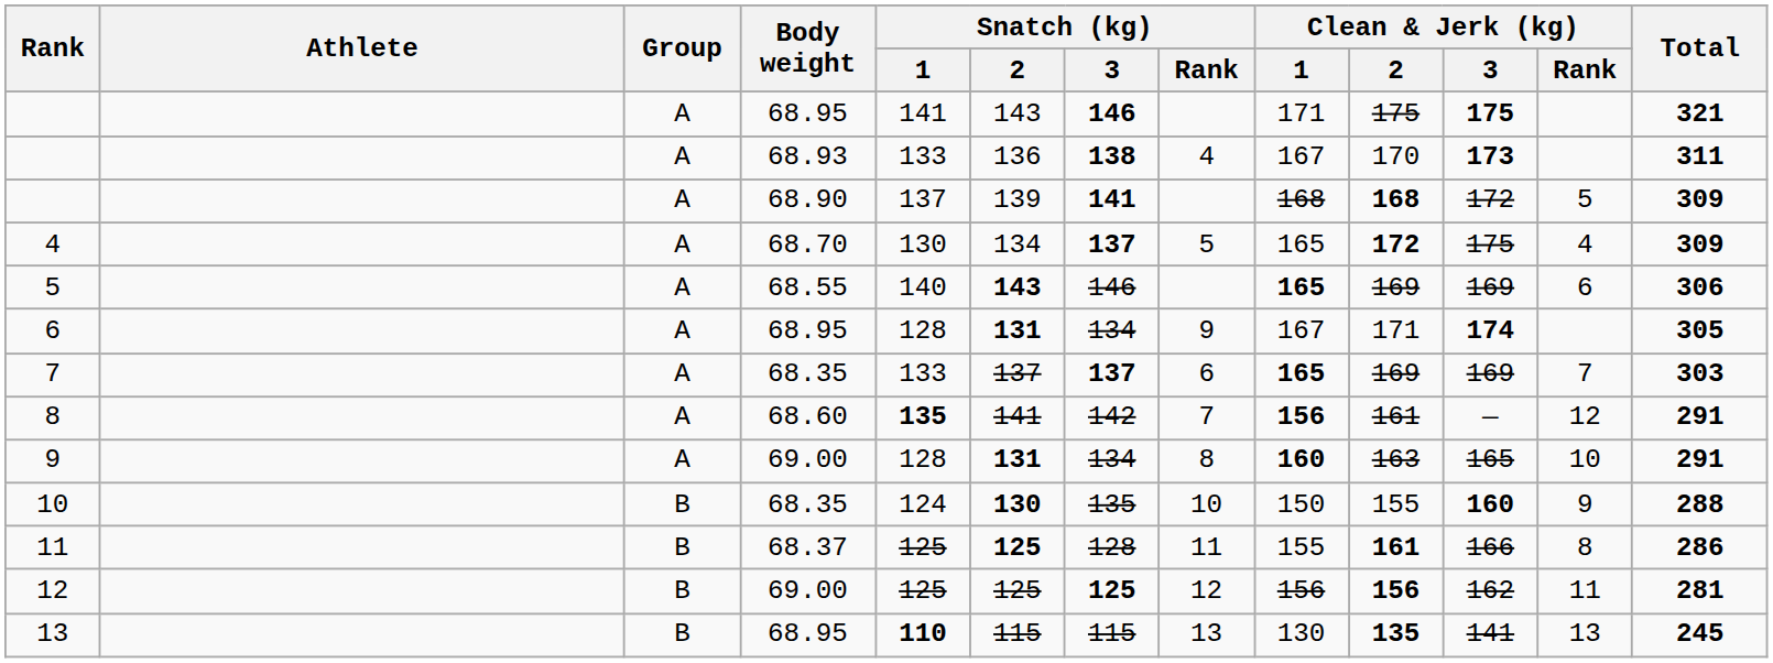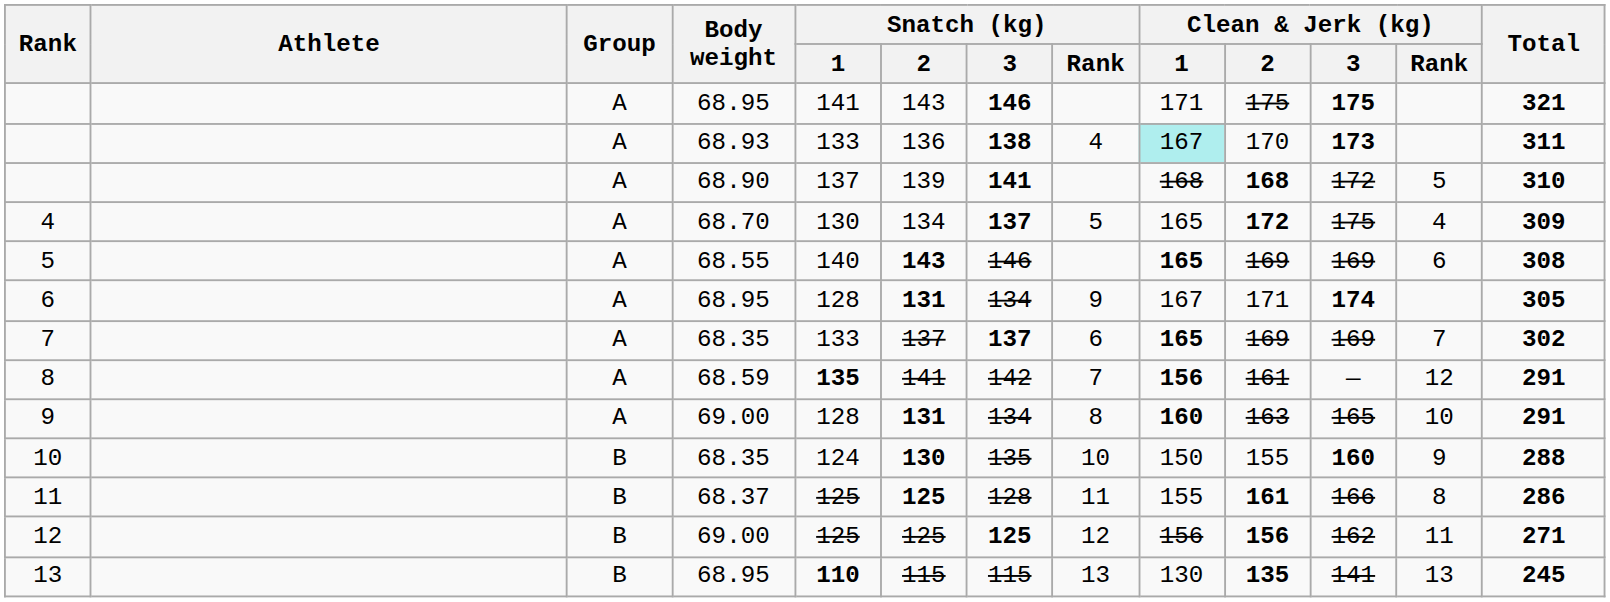row 4 | Clean & Jerk (kg) / 1: no background -> paleturquoise background
row 5 | Total: 309 -> 310
row 7 | Total: 306 -> 308
row 9 | Total: 303 -> 302
row 10 | Body weight: 68.60 -> 68.59
row 14 | Total: 281 -> 271
